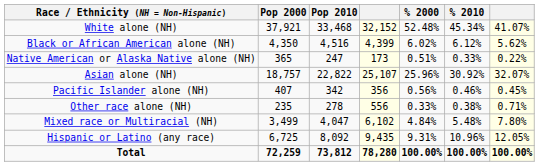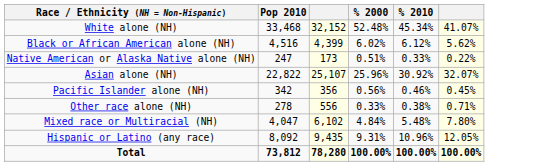- column: Pop 2000 | 37,921 | 4,350 | 365 | 18,757 | 407 | 235 | 3,499 | 6,725 | 72,259
